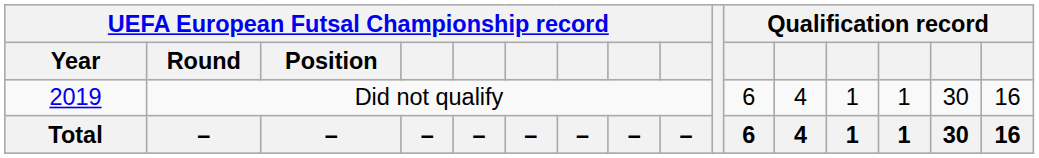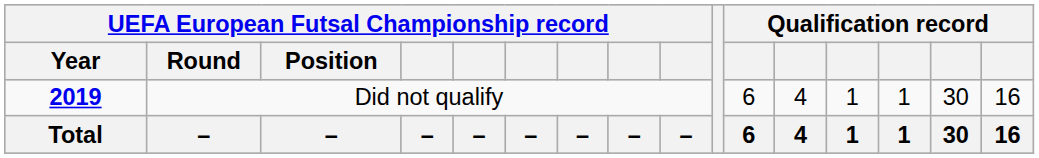Did not qualify | UEFA European Futsal Championship record / Year: normal -> bold
